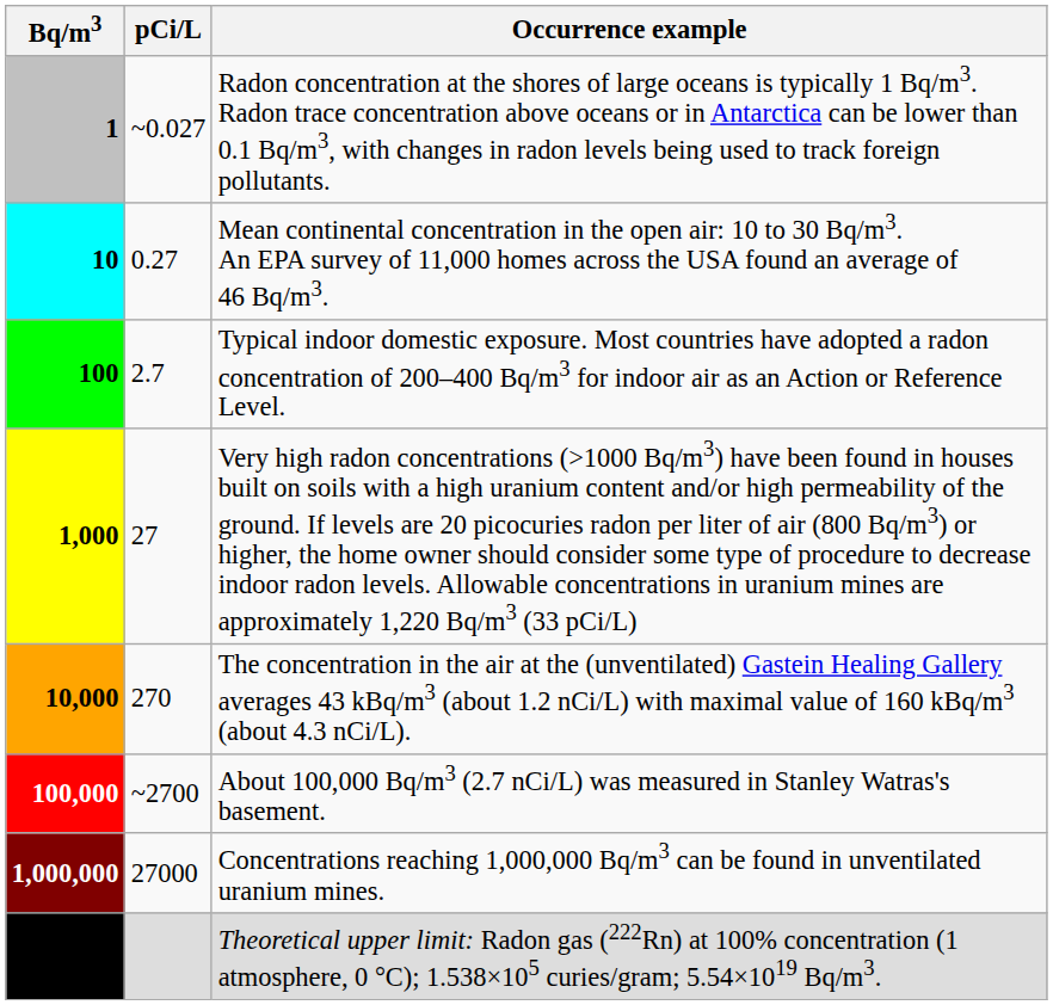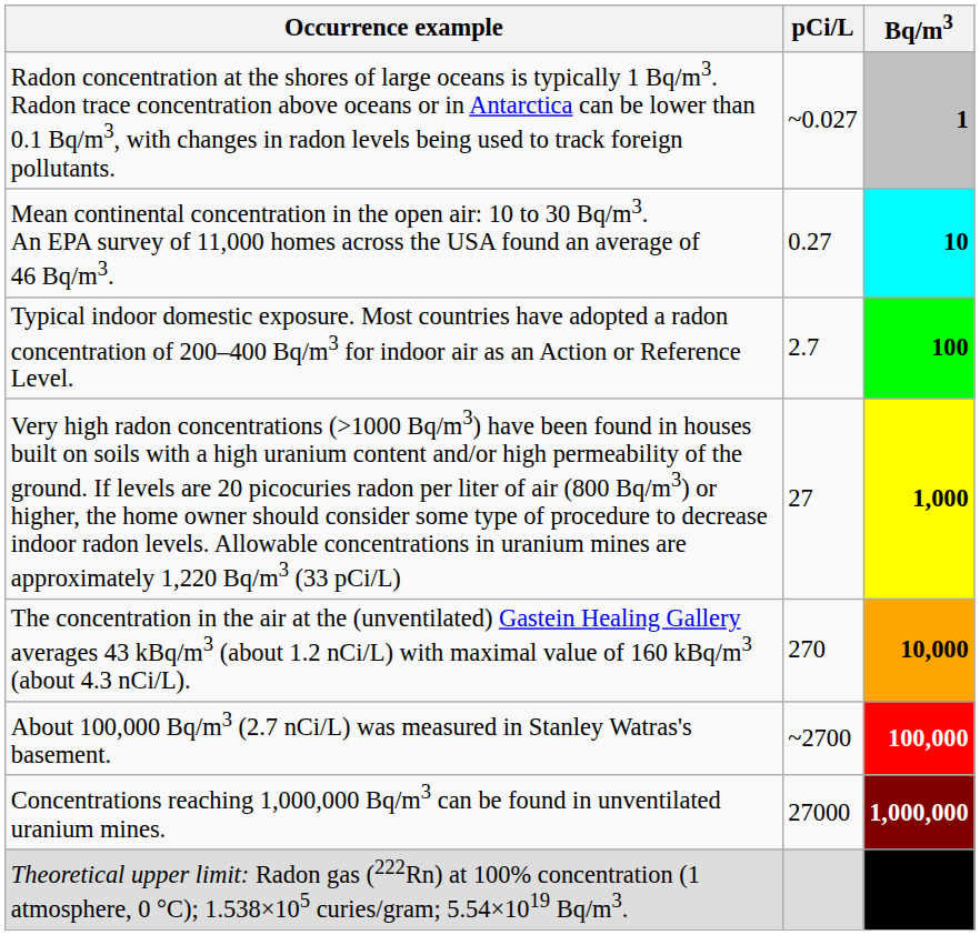columns swapped: Bq/m3 <-> Occurrence example
